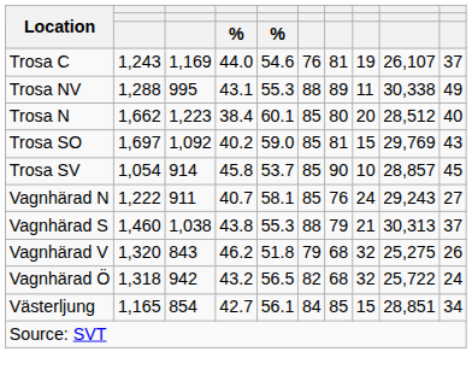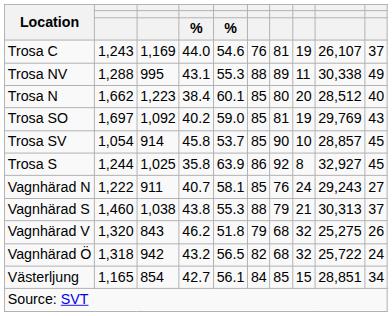Trosa SO | column 8: 15 -> 19
+ row: Trosa S | 1,244 | 1,025 | 35.8 | 63.9 | 86 | 92 | 8 | 32,927 | 45
